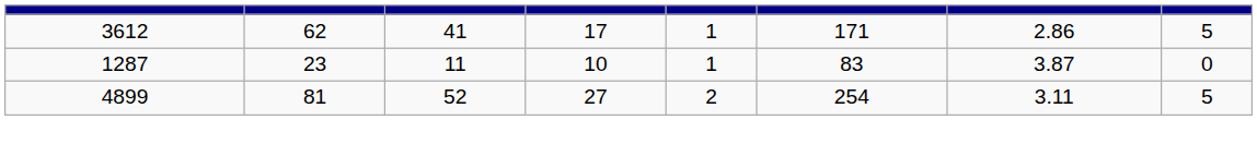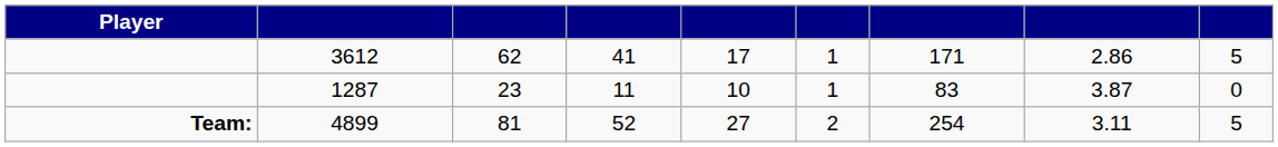+ column: Player | Team:
